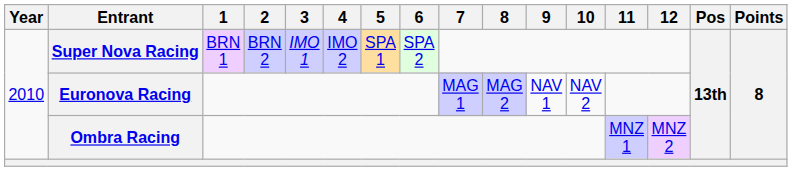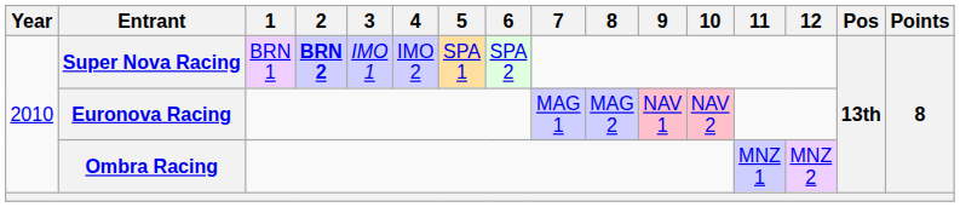Super Nova Racing | 2: normal -> bold
Euronova Racing | 9: no background -> pink background
Euronova Racing | 10: no background -> pink background
